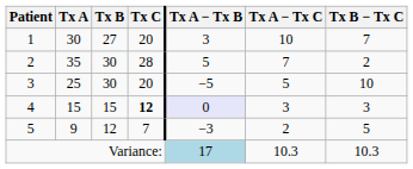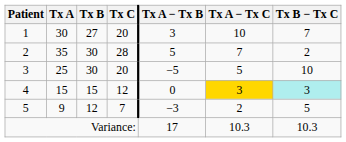4 | Tx C: bold -> normal
4 | Tx A − Tx B: lavender background -> no background
4 | Tx A − Tx C: no background -> gold background
4 | Tx B − Tx C: no background -> paleturquoise background
Variance: | Tx A − Tx B: lightblue background -> no background
